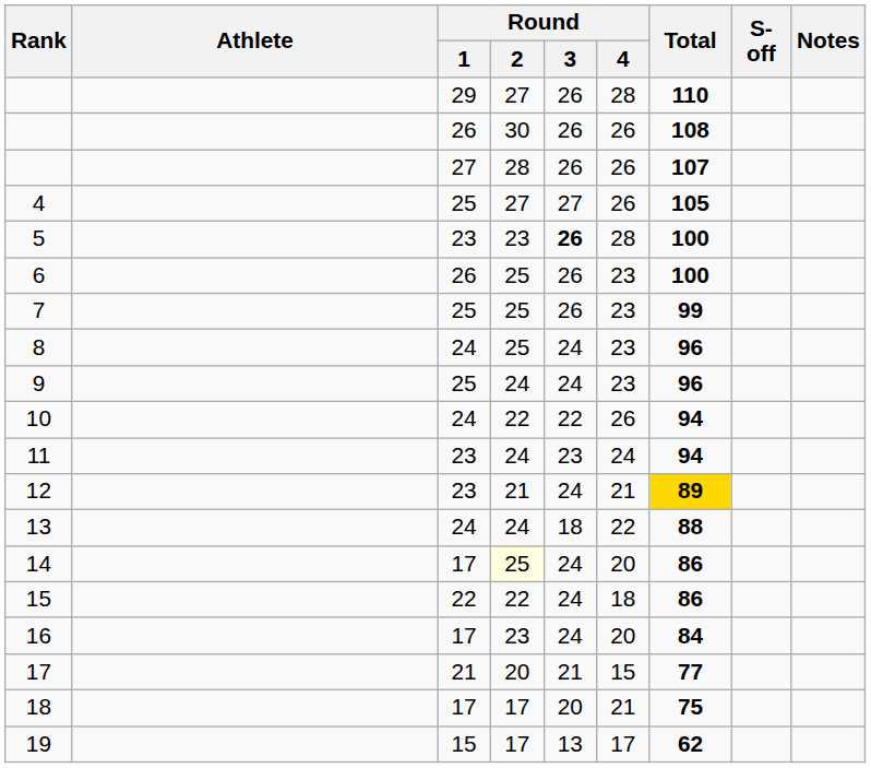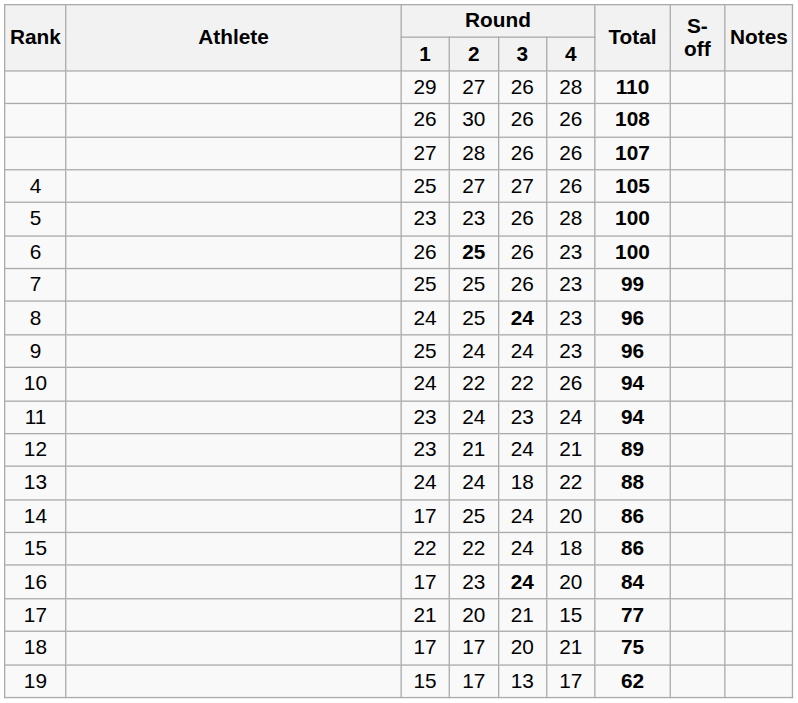5 | Round / 3: bold -> normal
6 | Round / 2: normal -> bold
8 | Round / 3: normal -> bold
12 | Total: gold background -> no background
14 | Round / 2: lightyellow background -> no background
16 | Round / 3: normal -> bold
